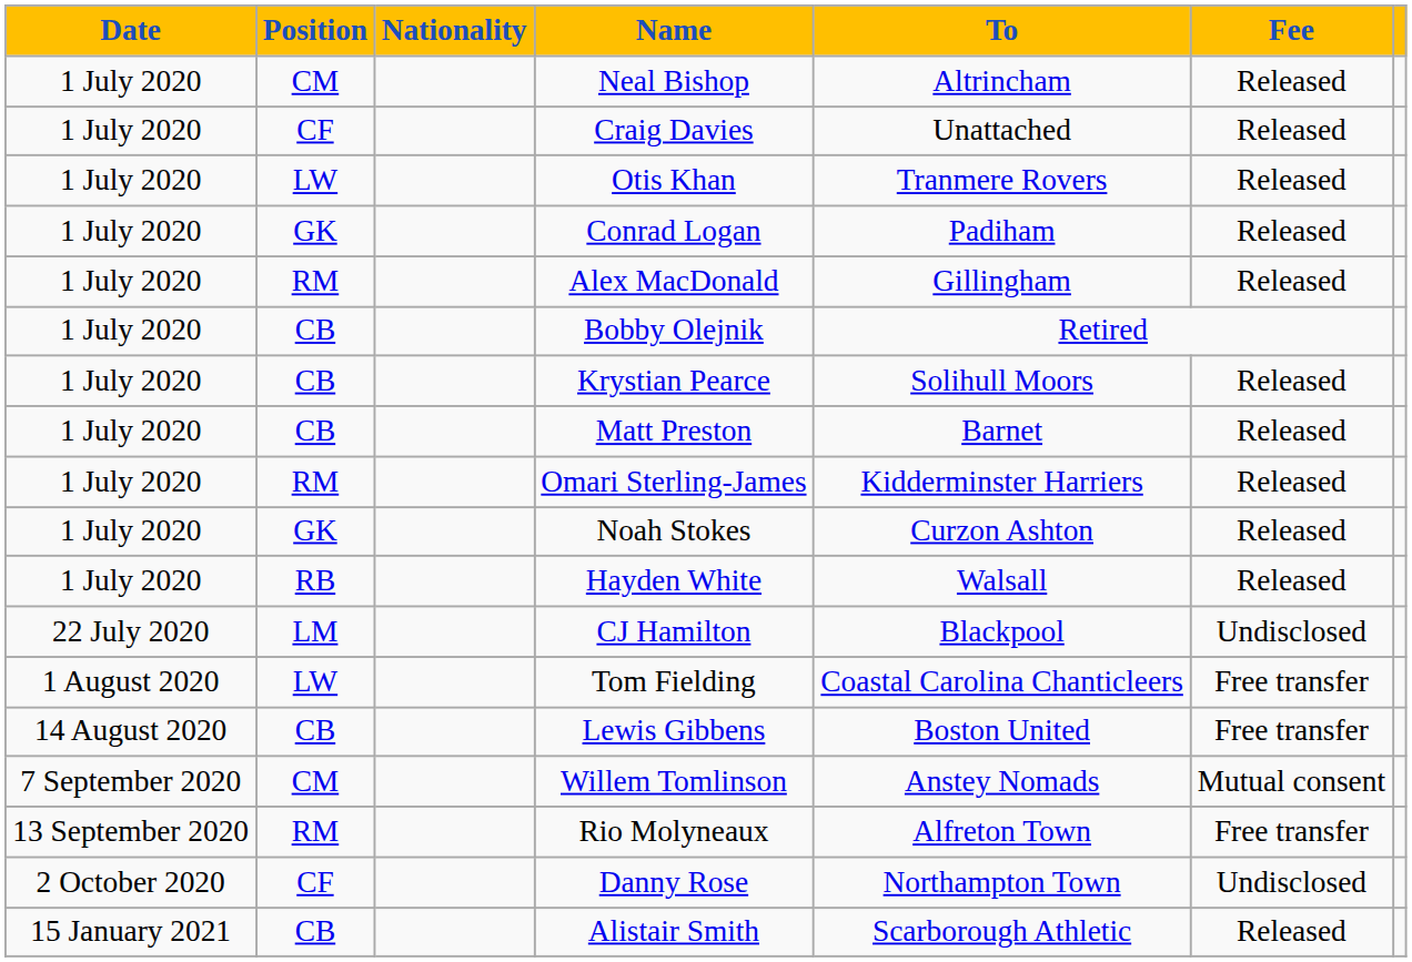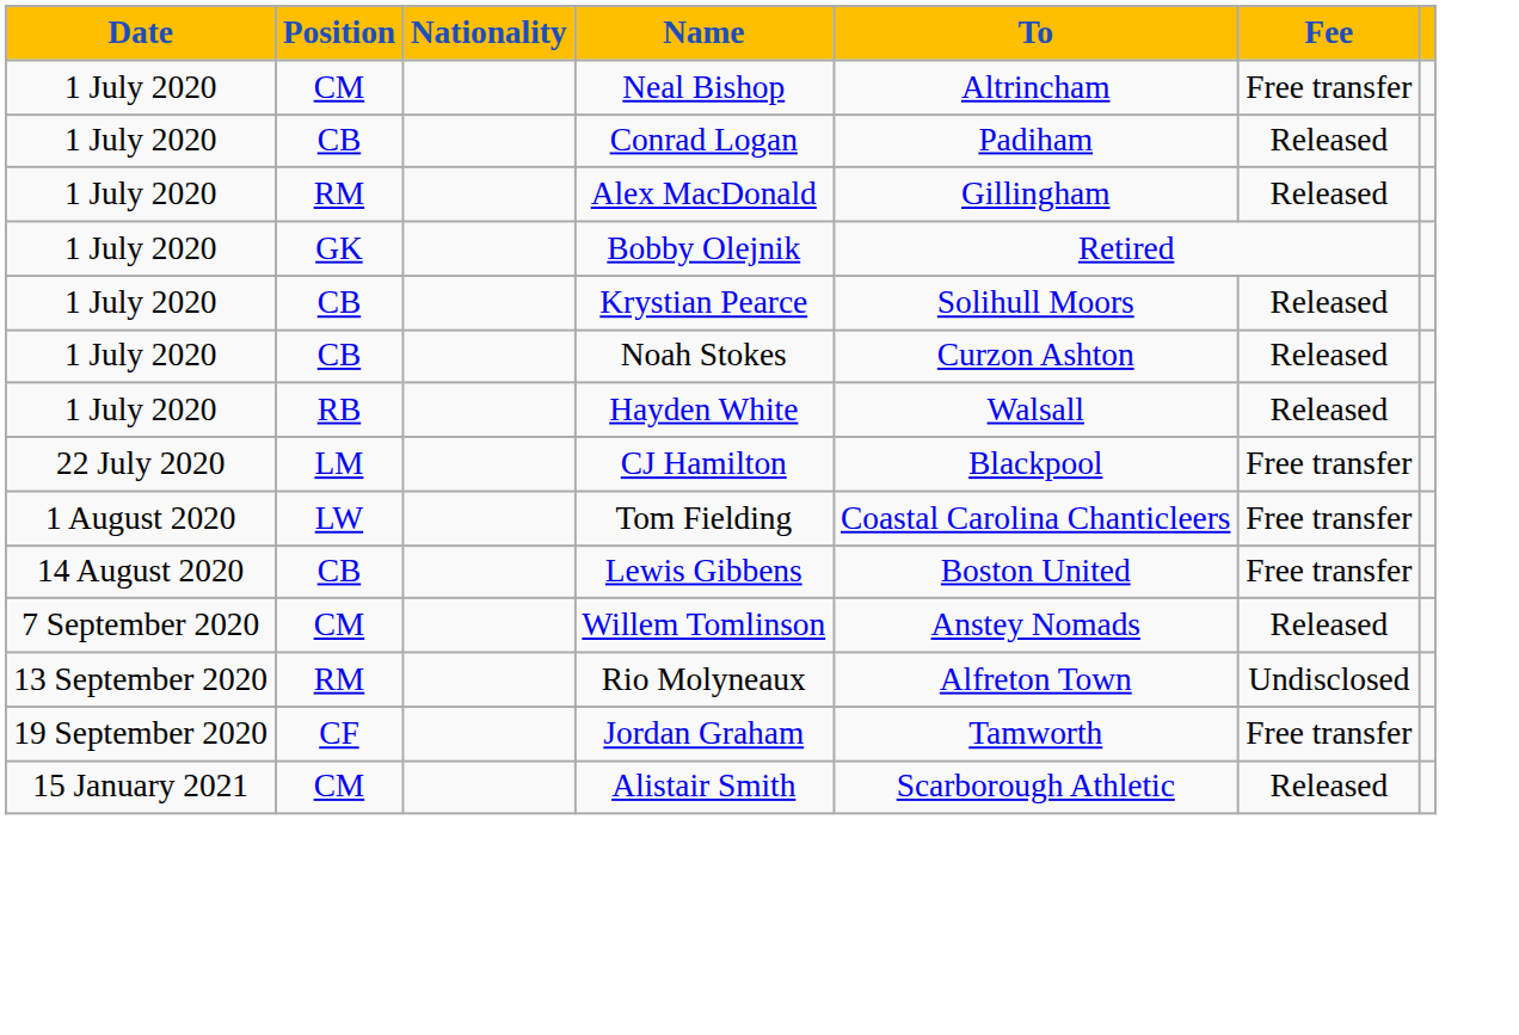Neal Bishop | Fee: Released -> Free transfer
- row: 1 July 2020 | CF | Craig Davies | Unattached | Released
- row: 1 July 2020 | LW | Otis Khan | Tranmere Rovers | Released
Conrad Logan | Position: GK -> CB
Bobby Olejnik | Position: CB -> GK
- row: 1 July 2020 | CB | Matt Preston | Barnet | Released
- row: 1 July 2020 | RM | Omari Sterling-James | Kidderminster Harriers | Released
Noah Stokes | Position: GK -> CB
CJ Hamilton | Fee: Undisclosed -> Free transfer
Willem Tomlinson | Fee: Mutual consent -> Released
Rio Molyneaux | Fee: Free transfer -> Undisclosed
+ row: 19 September 2020 | CF | Jordan Graham | Tamworth | Free transfer
- row: 2 October 2020 | CF | Danny Rose | Northampton Town | Undisclosed
Alistair Smith | Position: CB -> CM
